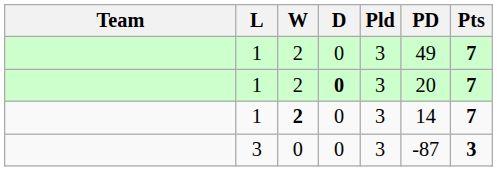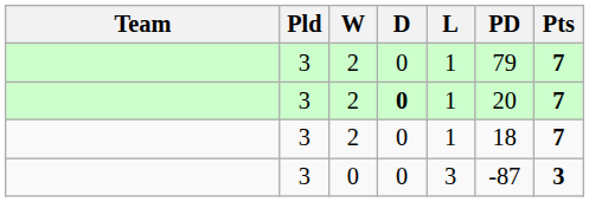columns swapped: Pld <-> L
row 2 | PD: 49 -> 79
row 4 | W: bold -> normal
row 4 | PD: 14 -> 18
